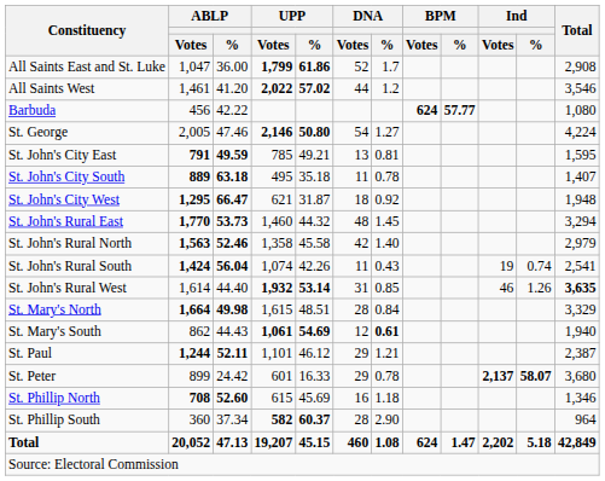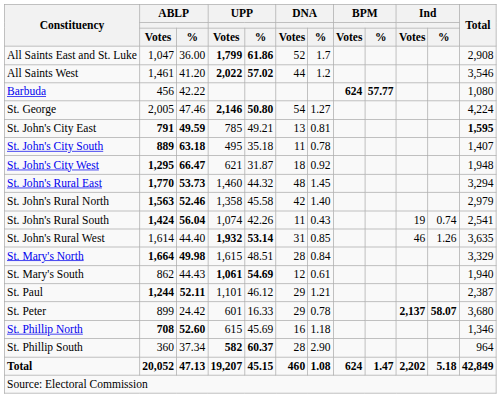St. John's City East | Total: normal -> bold
St. John's Rural West | Total: bold -> normal
St. Mary's South | DNA / %: bold -> normal
